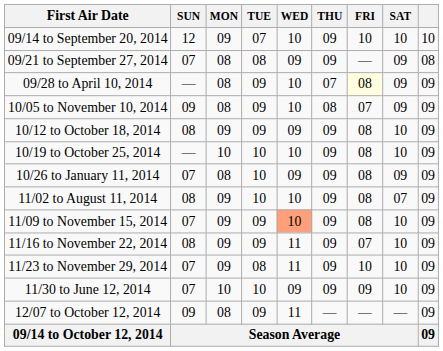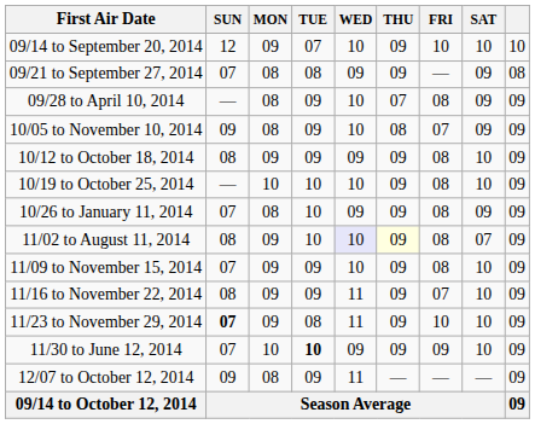09/28 to April 10, 2014 | FRI: lightyellow background -> no background
11/02 to August 11, 2014 | WED: no background -> lavender background
11/02 to August 11, 2014 | THU: no background -> lightyellow background
11/09 to November 15, 2014 | WED: lightsalmon background -> no background
11/23 to November 29, 2014 | SUN: normal -> bold
11/30 to June 12, 2014 | TUE: normal -> bold
